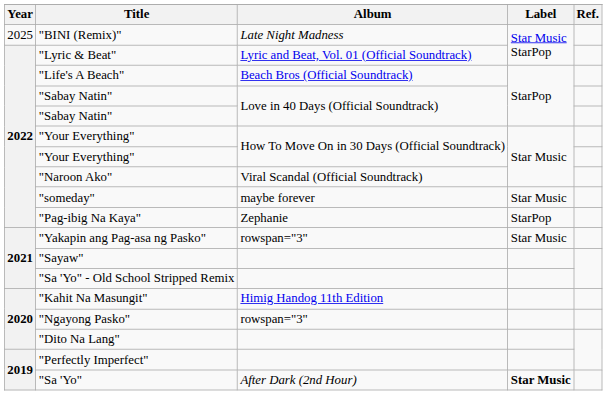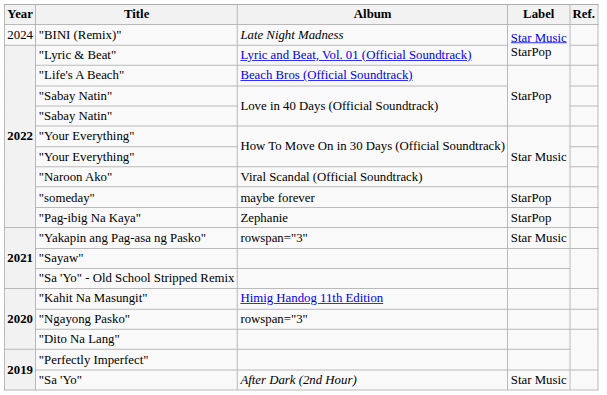"BINI (Remix)" | Year: 2025 -> 2024
"someday" | Label: Star Music -> StarPop
"Sa 'Yo" | Label: bold -> normal
